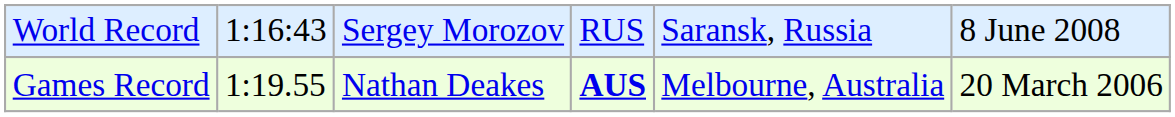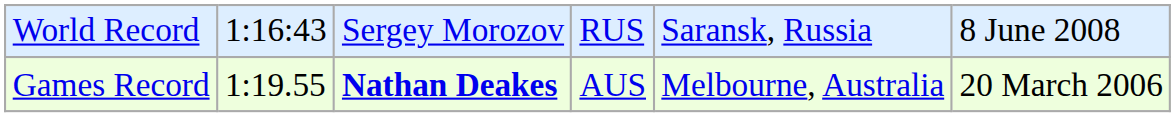Games Record | column 3: normal -> bold
Games Record | column 4: bold -> normal
